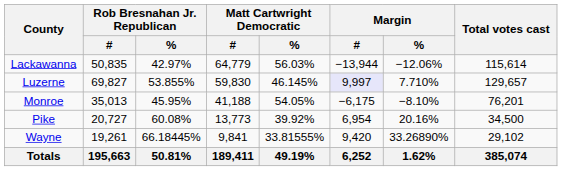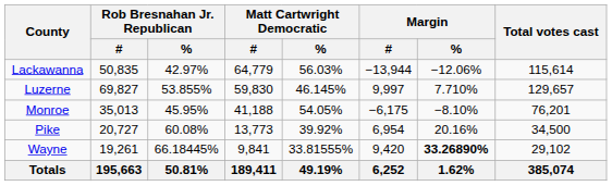Luzerne | Margin / #: lavender background -> no background
Wayne | Margin / %: normal -> bold
